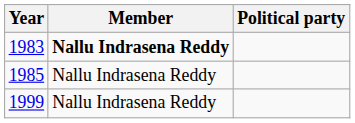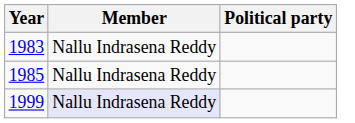1983 | Member: bold -> normal
1999 | Member: no background -> lavender background
